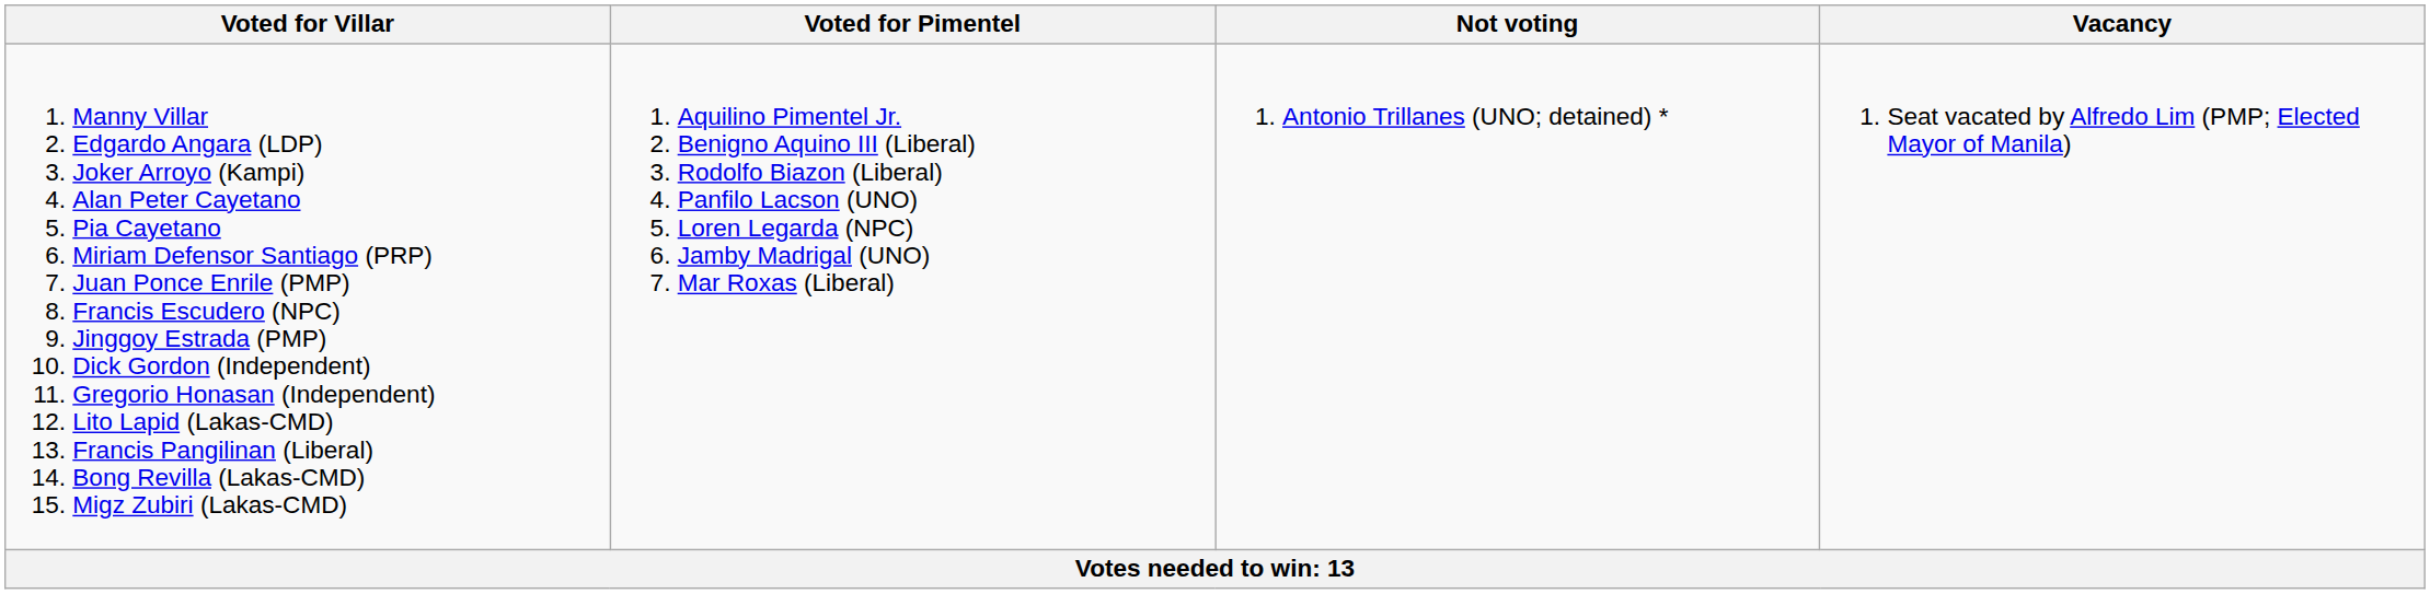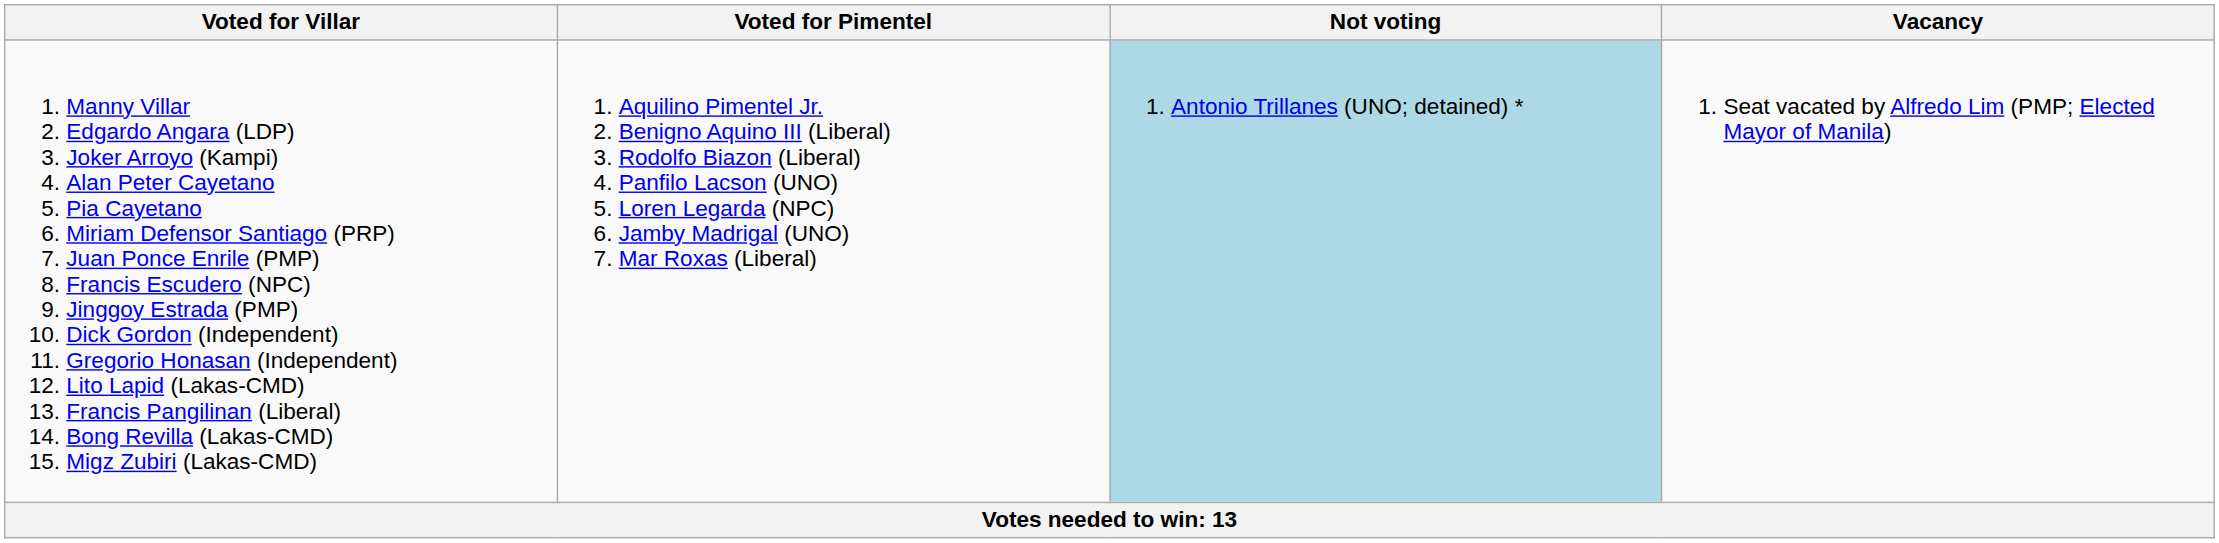row 2 | Not voting: no background -> lightblue background
